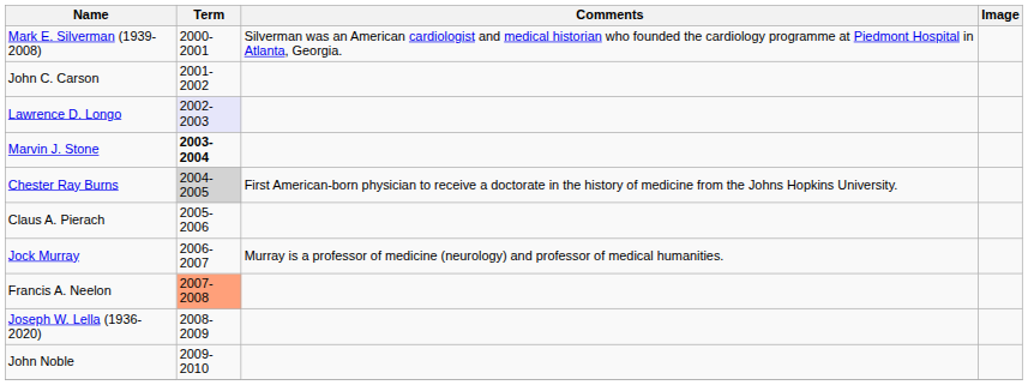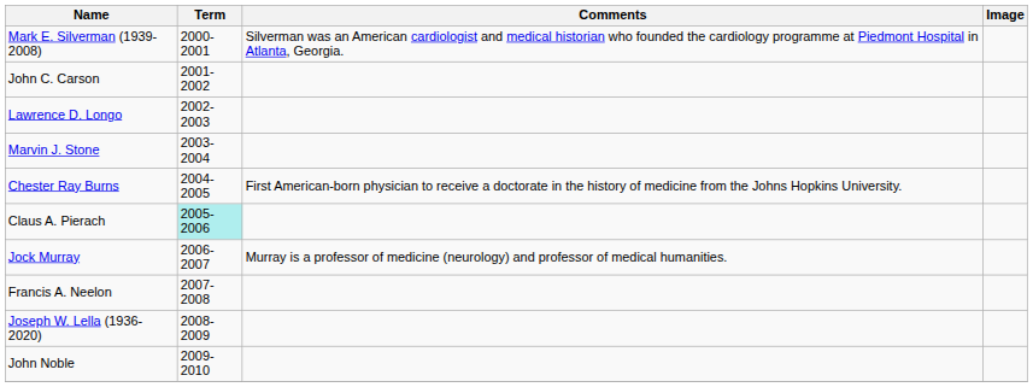Lawrence D. Longo | Term: lavender background -> no background
Marvin J. Stone | Term: bold -> normal
Chester Ray Burns | Term: lightgrey background -> no background
Claus A. Pierach | Term: no background -> paleturquoise background
Francis A. Neelon | Term: lightsalmon background -> no background
